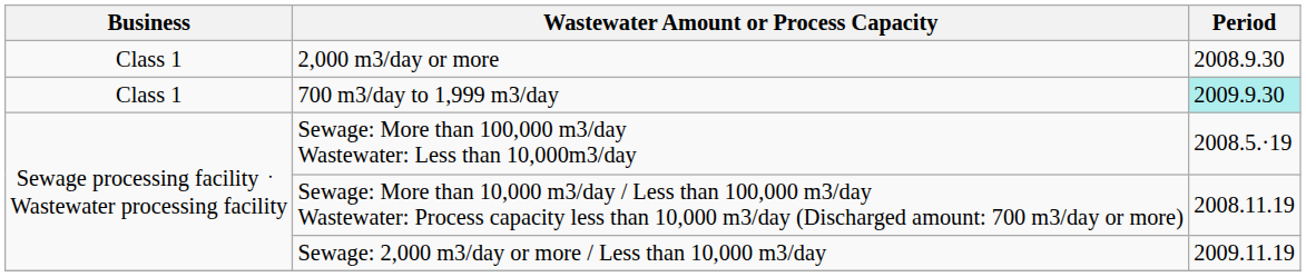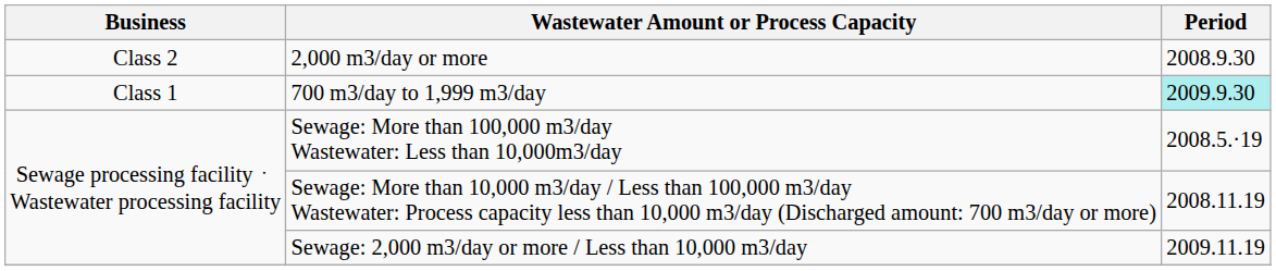2,000 m3/day or more | Business: Class 1 -> Class 2
